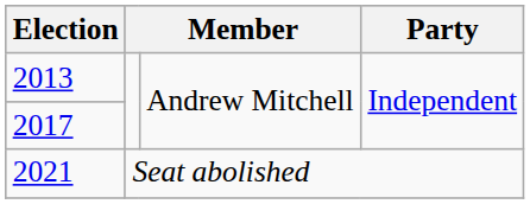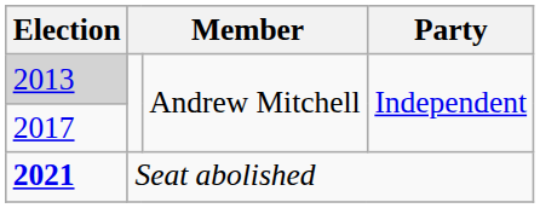2013 | Election: no background -> lightgrey background
2021 | Election: normal -> bold
